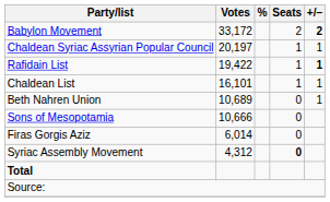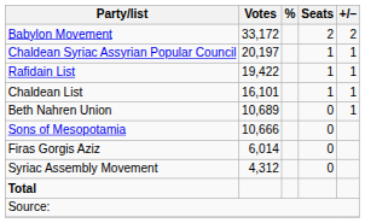Babylon Movement | +/–: bold -> normal
Rafidain List | +/–: bold -> normal
Syriac Assembly Movement | Seats: bold -> normal
